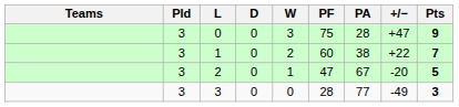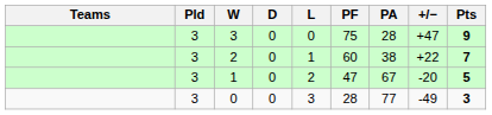columns swapped: W <-> L
